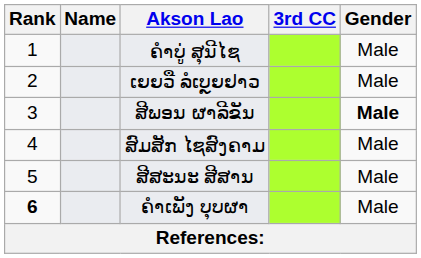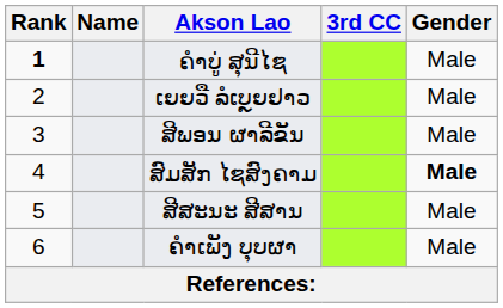ຄຳບູ່ ສຸນີໄຊ | Rank: normal -> bold
ສີພອນ ຜາລີຂັນ | Gender: bold -> normal
ສົມສັກ ໄຊສົງຄາມ | Gender: normal -> bold
ຄຳເພັງ ບຸບຜາ | Rank: bold -> normal
